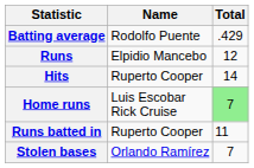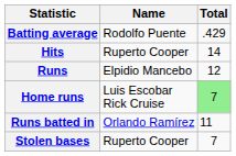rows swapped: Hits <-> Runs
Runs batted in | Name: Ruperto Cooper -> Orlando Ramírez
Stolen bases | Name: Orlando Ramírez -> Ruperto Cooper
